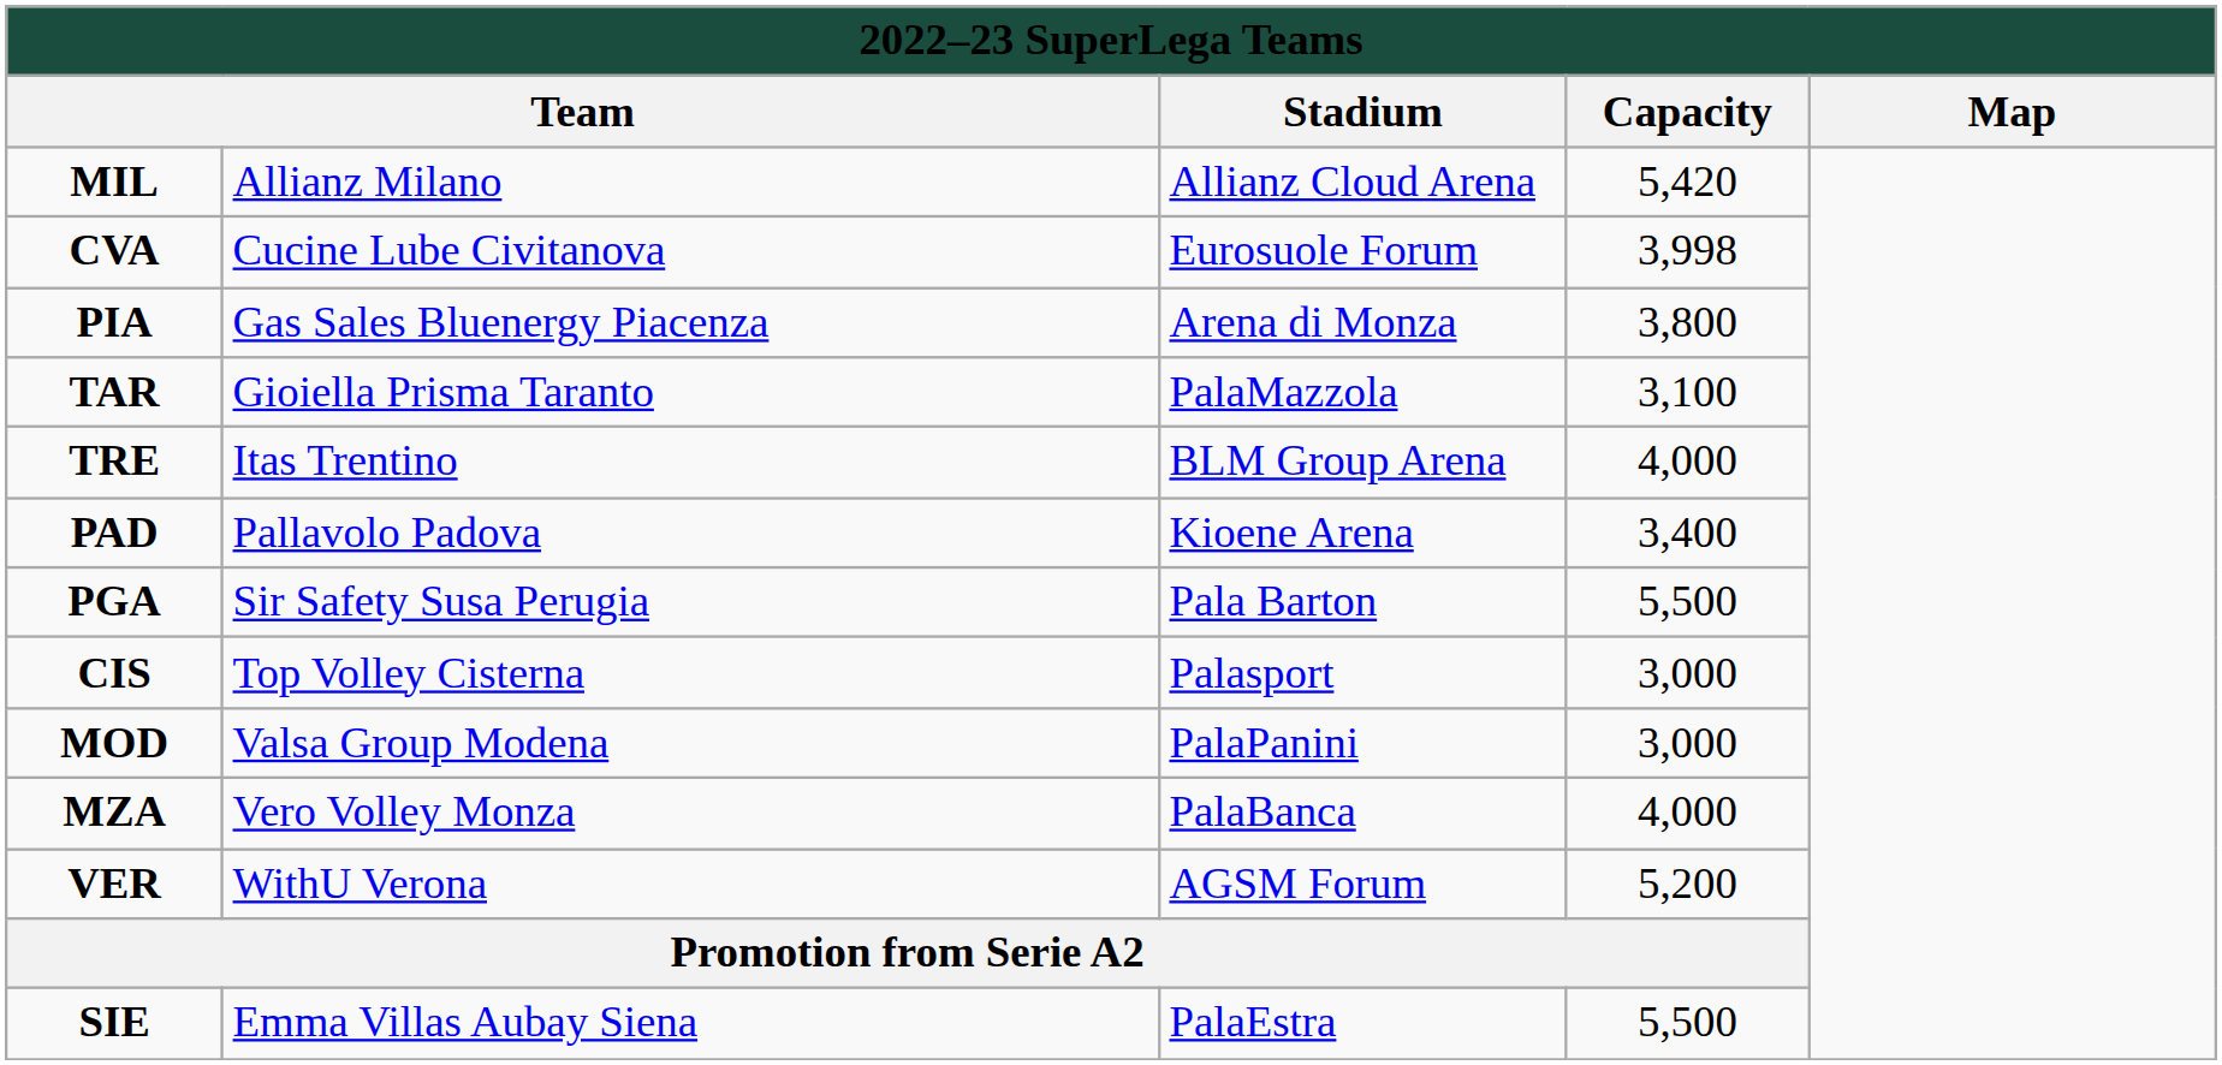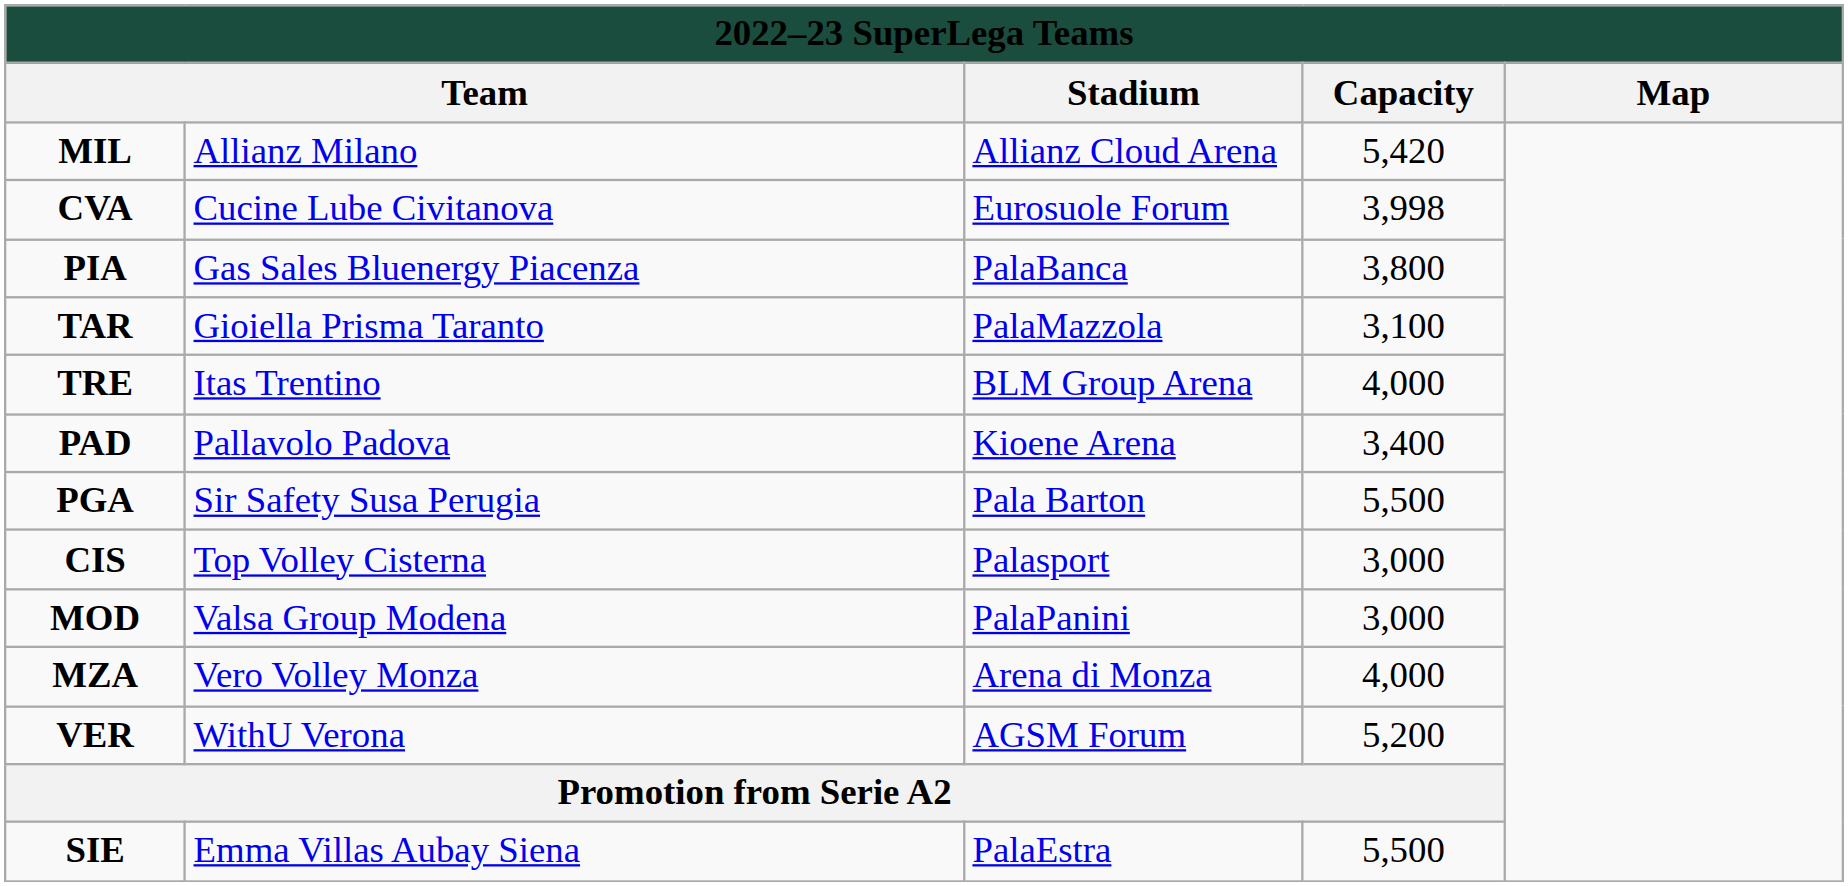PIA | Stadium: Arena di Monza -> PalaBanca
MZA | Stadium: PalaBanca -> Arena di Monza
